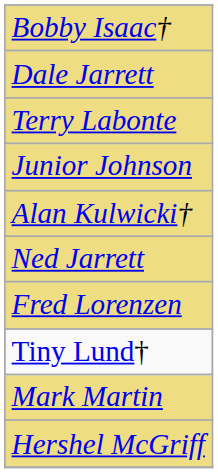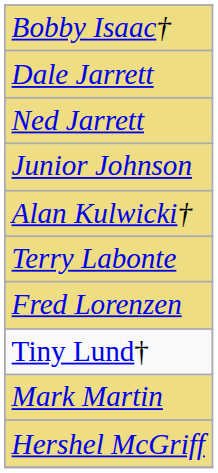row 3 | column 1: Terry Labonte -> Ned Jarrett
row 6 | column 1: Ned Jarrett -> Terry Labonte
